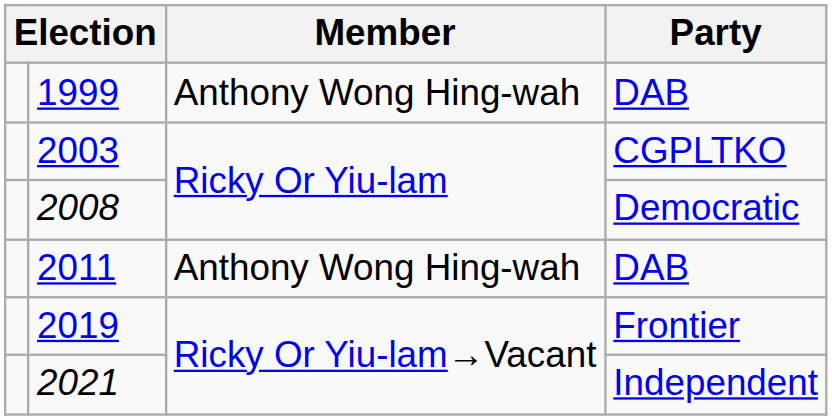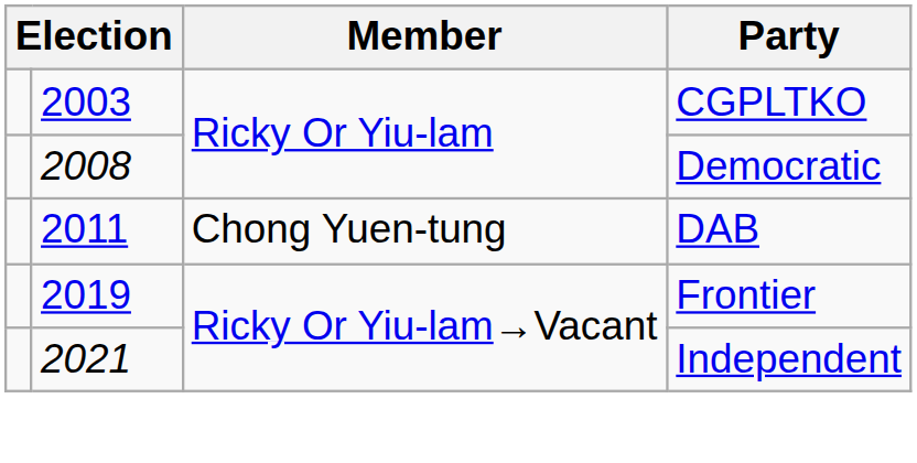- row: 1999 | Anthony Wong Hing-wah | DAB
2011 | Member: Anthony Wong Hing-wah -> Chong Yuen-tung
